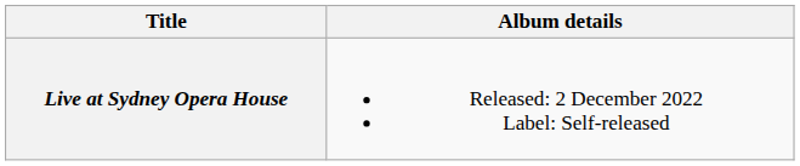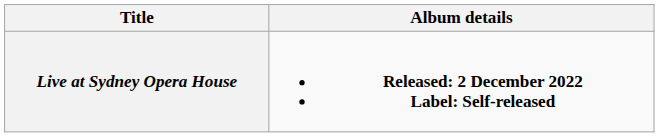Live at Sydney Opera House | Album details: normal -> bold
